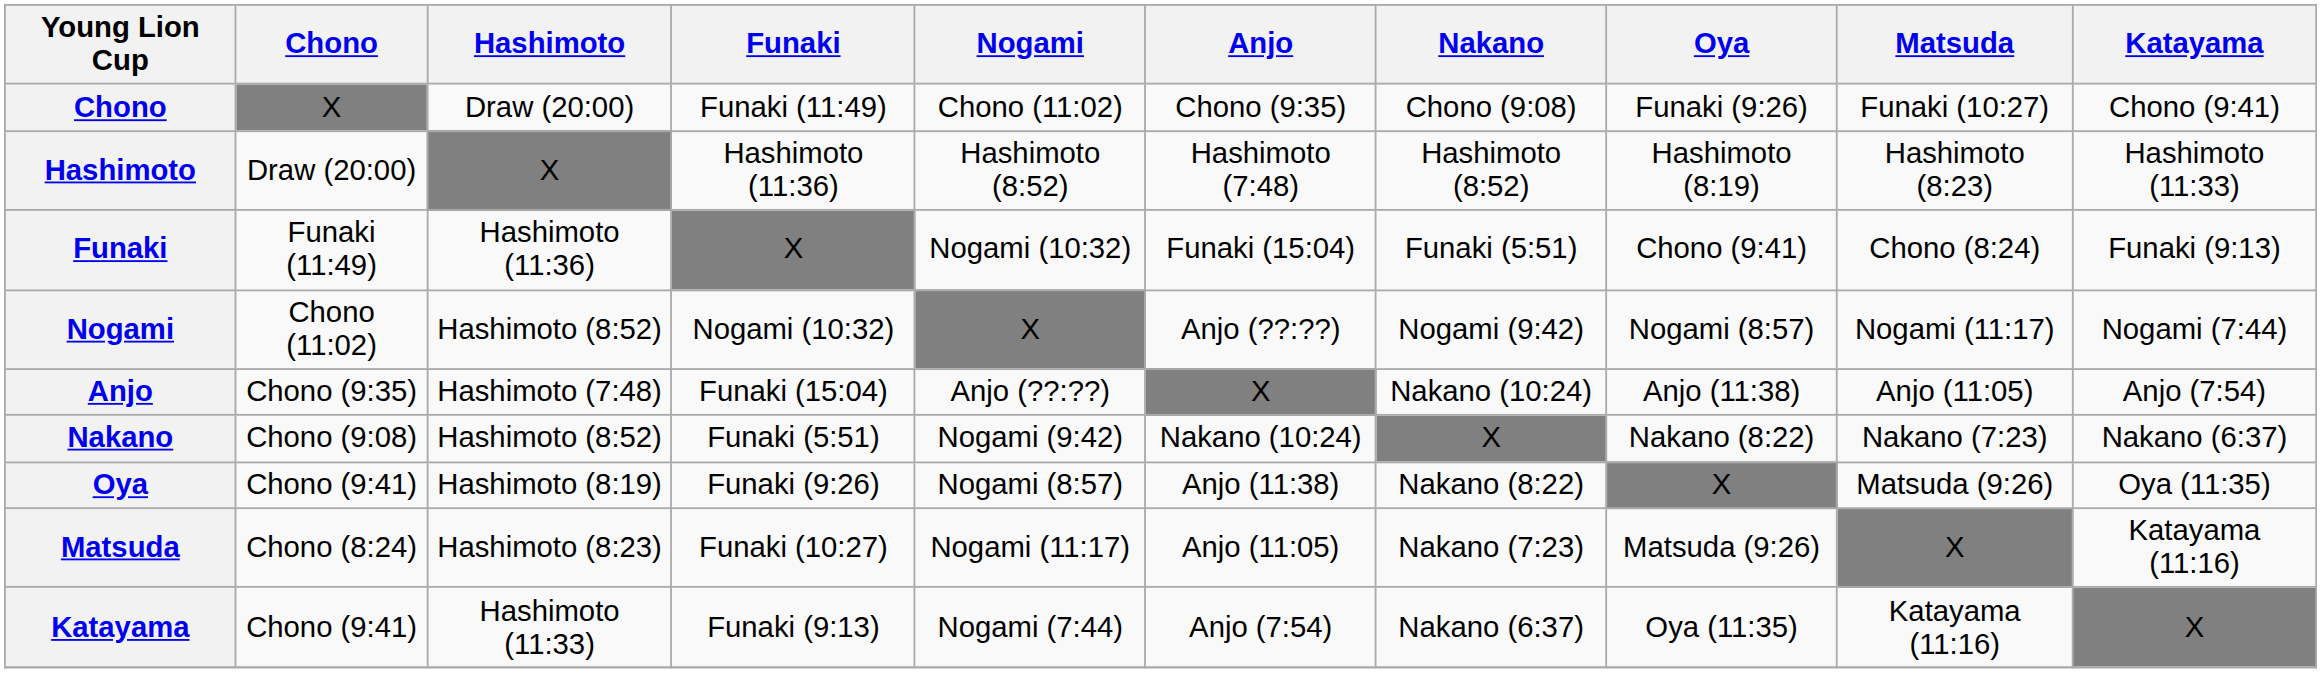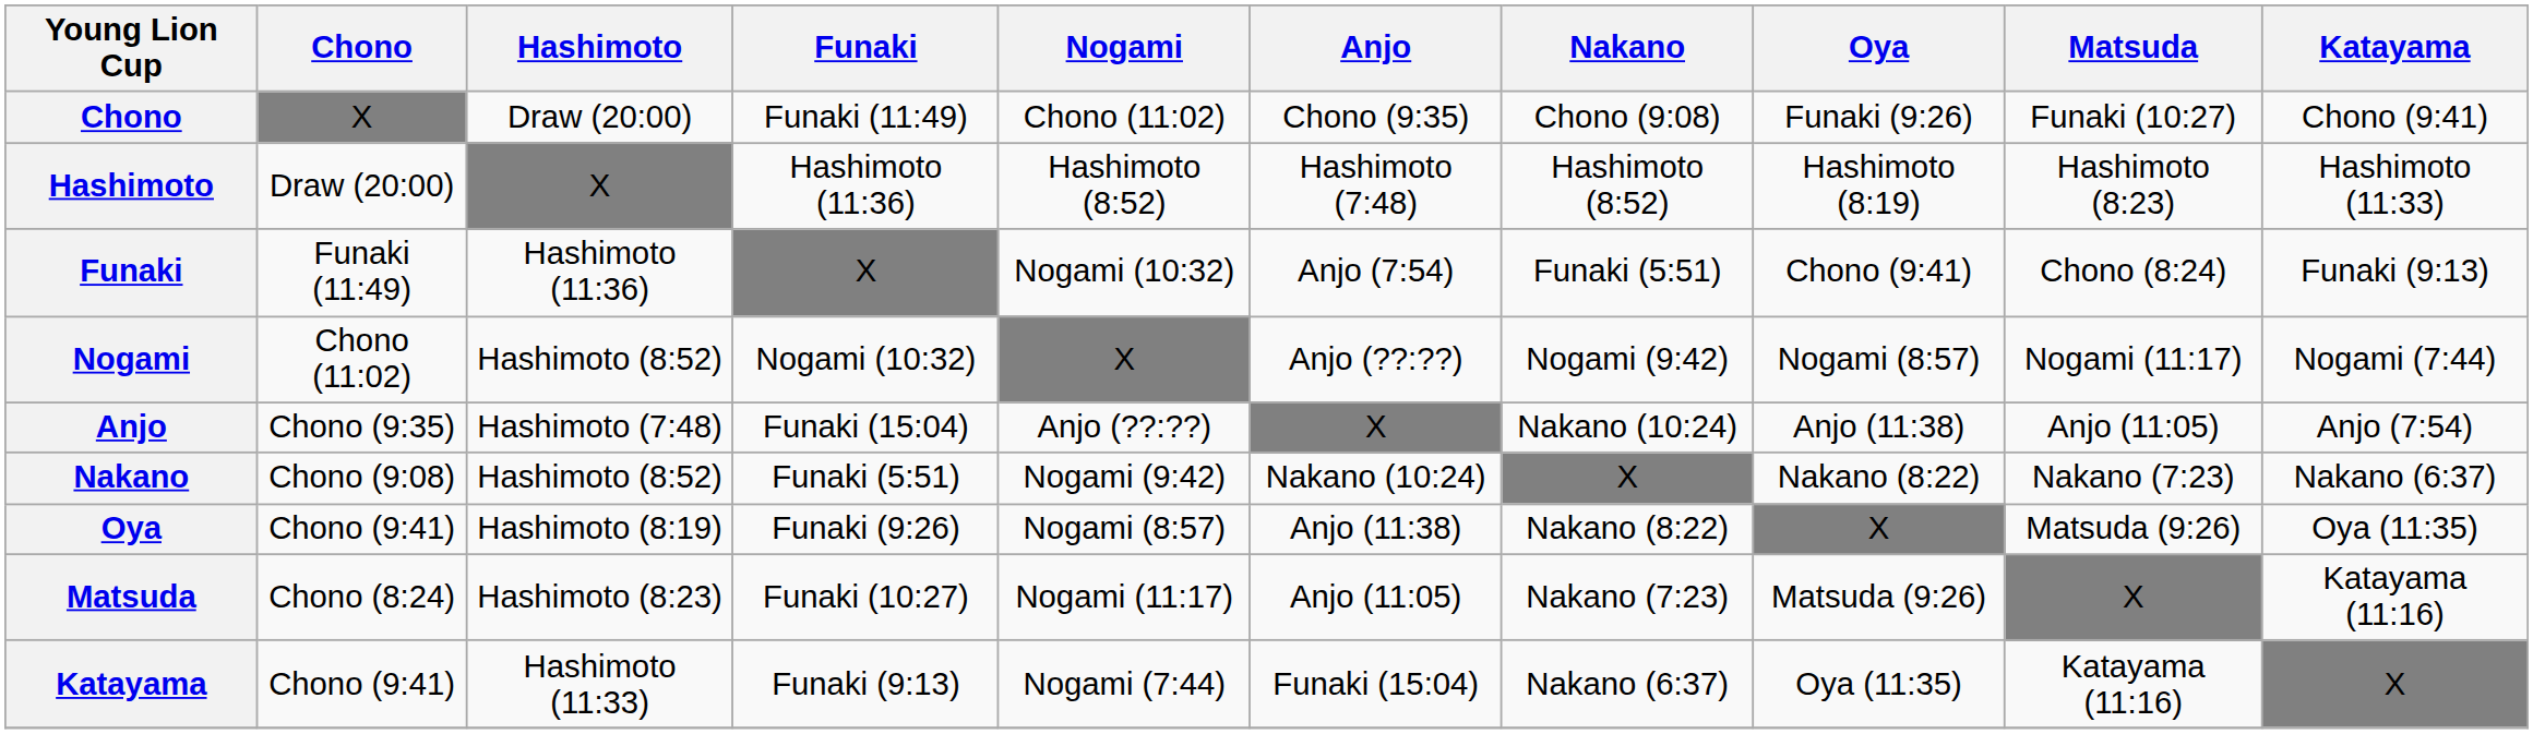row 4 | Anjo: Funaki (15:04) -> Anjo (7:54)
row 10 | Anjo: Anjo (7:54) -> Funaki (15:04)
